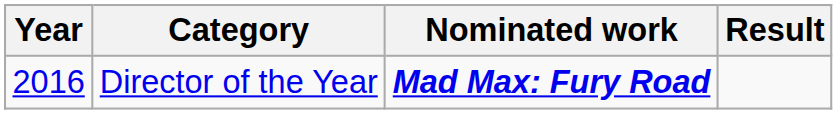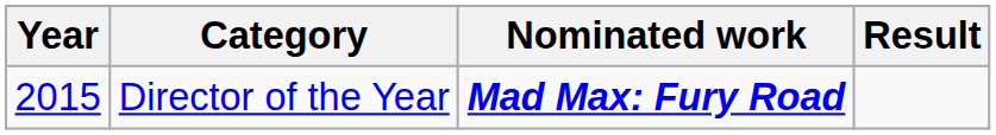Director of the Year | Year: 2016 -> 2015
